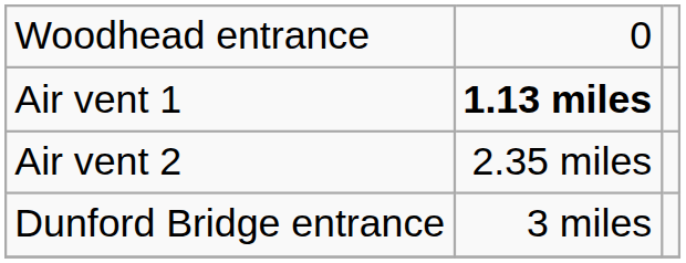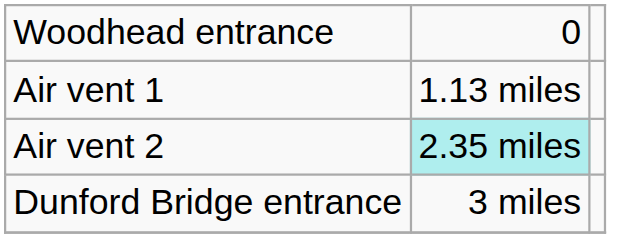Air vent 1 | column 2: bold -> normal
Air vent 2 | column 2: no background -> paleturquoise background
